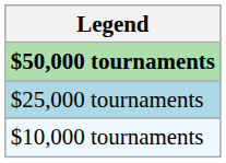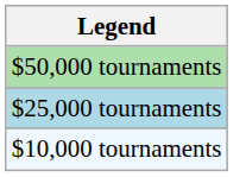row 2 | column 1: bold -> normal
